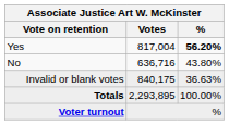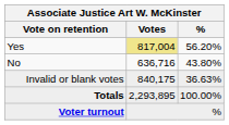Yes | Votes: no background -> khaki background
Yes | %: bold -> normal
